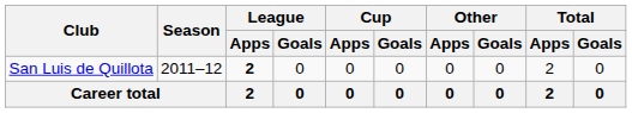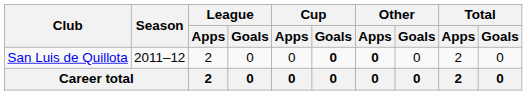San Luis de Quillota | League / Apps: bold -> normal
San Luis de Quillota | Cup / Goals: normal -> bold
San Luis de Quillota | Other / Apps: normal -> bold
